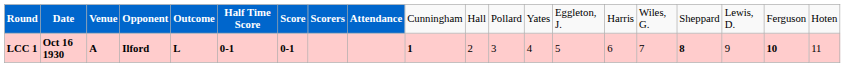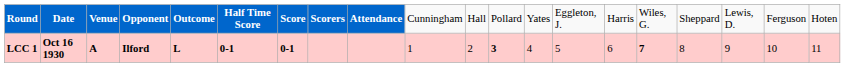LCC 1 | column 10: bold -> normal
LCC 1 | column 12: normal -> bold
LCC 1 | column 16: normal -> bold
LCC 1 | column 17: bold -> normal
LCC 1 | column 19: bold -> normal
